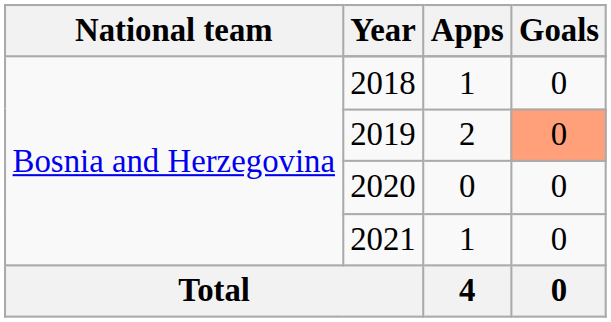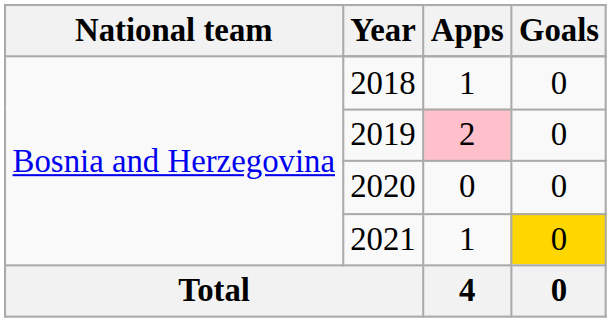2019 | Apps: no background -> pink background
2019 | Goals: lightsalmon background -> no background
2021 | Goals: no background -> gold background
